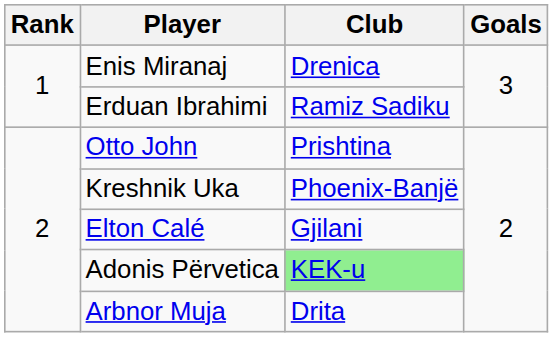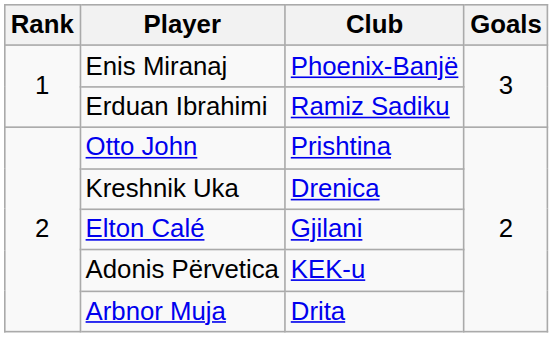Enis Miranaj | Club: Drenica -> Phoenix-Banjë
Kreshnik Uka | Club: Phoenix-Banjë -> Drenica
Adonis Përvetica | Club: lightgreen background -> no background
